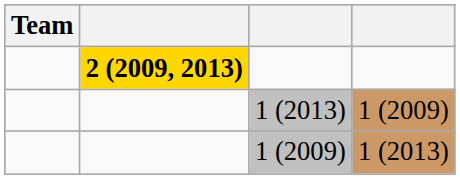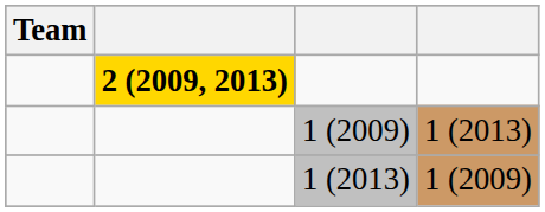row 3 | column 3: 1 (2013) -> 1 (2009)
row 3 | column 4: 1 (2009) -> 1 (2013)
row 4 | column 3: 1 (2009) -> 1 (2013)
row 4 | column 4: 1 (2013) -> 1 (2009)
